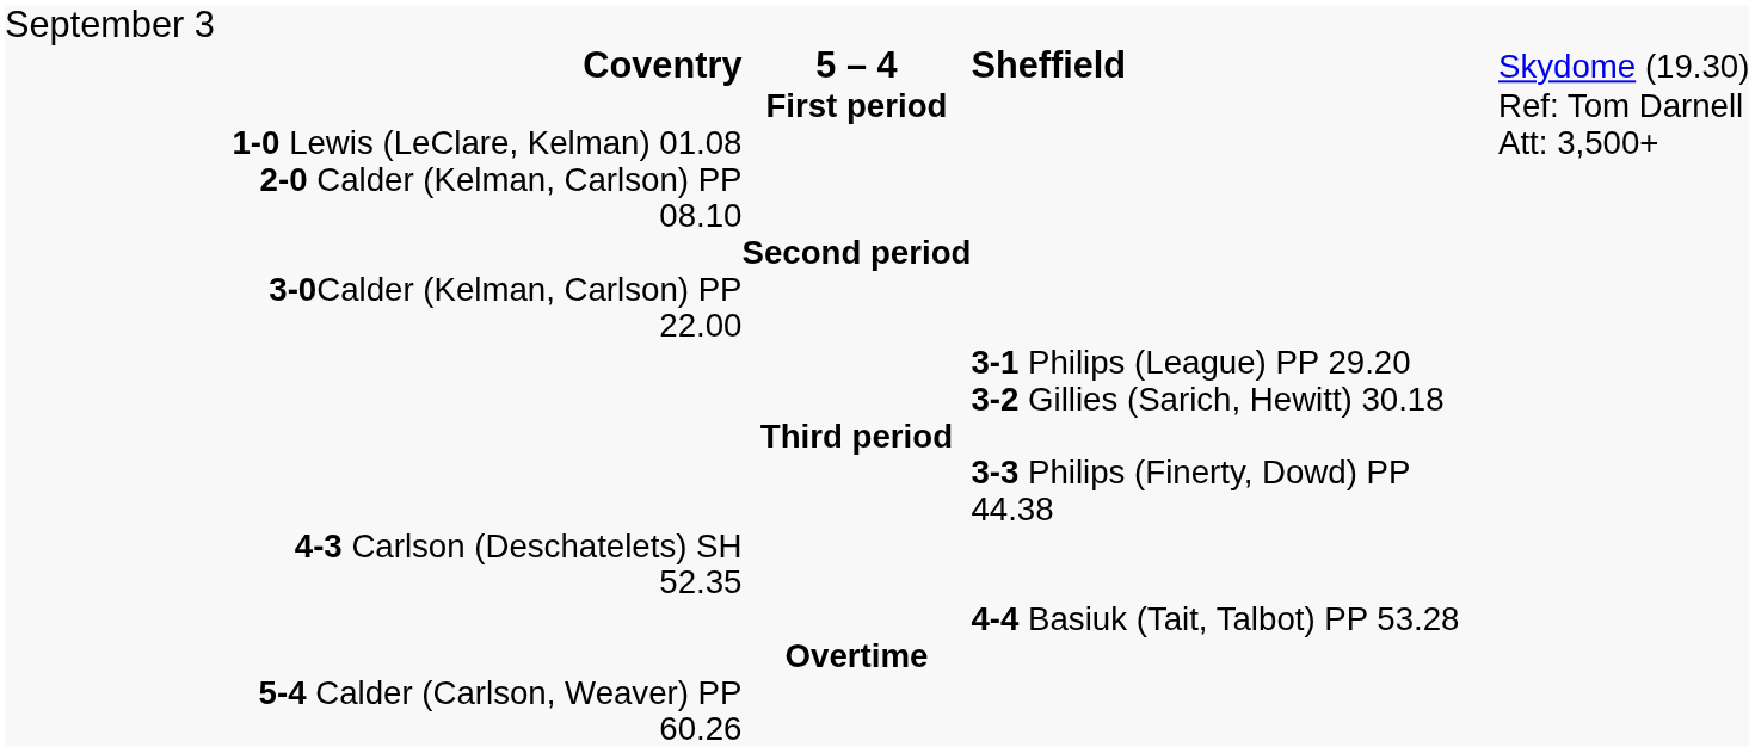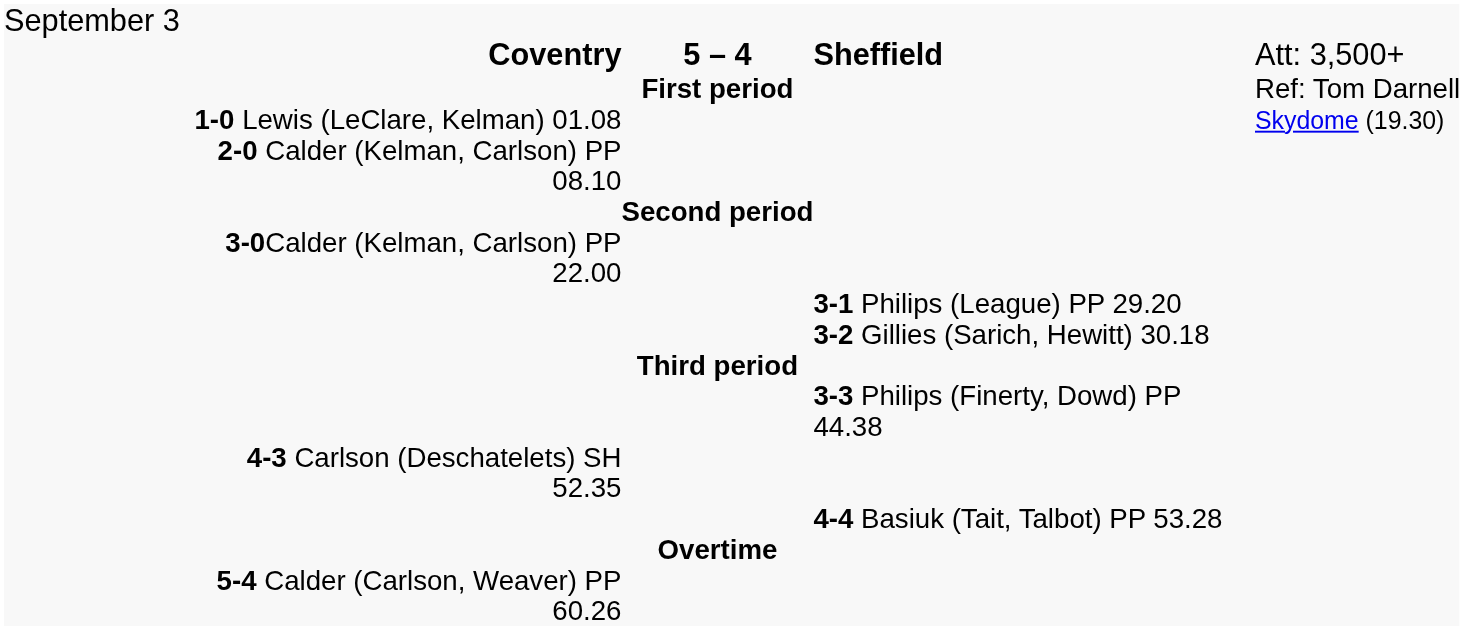Coventry | column 5: Skydome (19.30) -> Att: 3,500+
1-0 Lewis (LeClare, Kelman) 01.08 | column 5: Att: 3,500+ -> Skydome (19.30)
